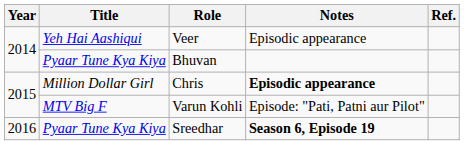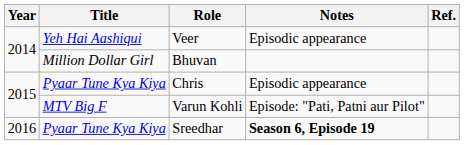Bhuvan | Title: Pyaar Tune Kya Kiya -> Million Dollar Girl
Chris | Title: Million Dollar Girl -> Pyaar Tune Kya Kiya
Chris | Notes: bold -> normal
